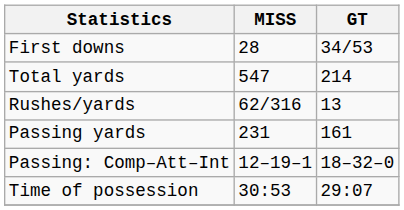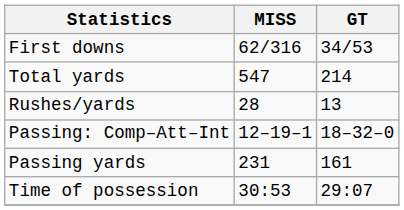First downs | MISS: 28 -> 62/316
Rushes/yards | MISS: 62/316 -> 28
rows swapped: Passing yards <-> Passing: Comp–Att–Int
